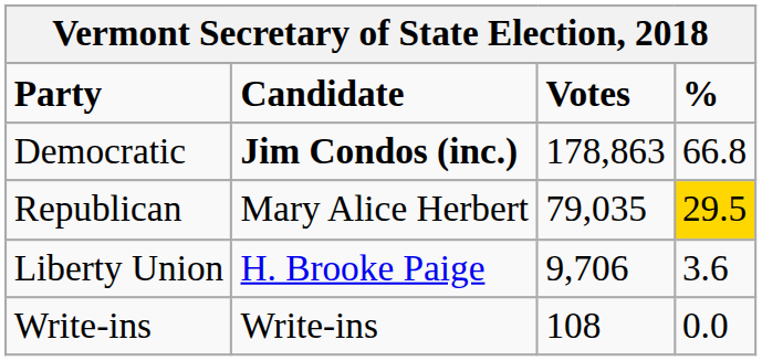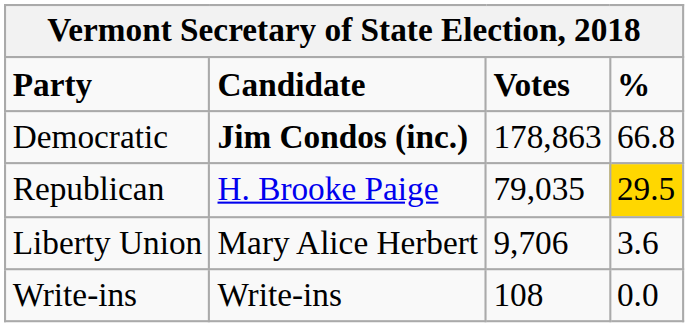Republican | Candidate: Mary Alice Herbert -> H. Brooke Paige
Liberty Union | Candidate: H. Brooke Paige -> Mary Alice Herbert
